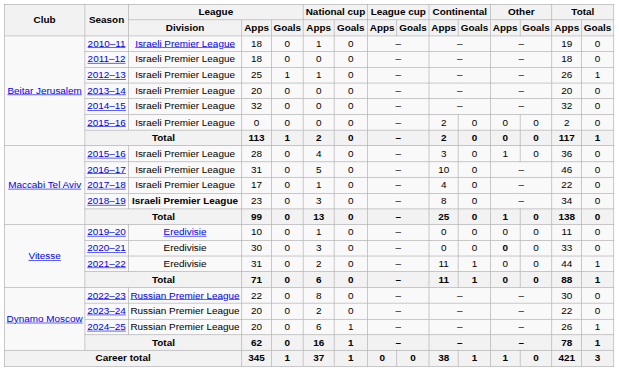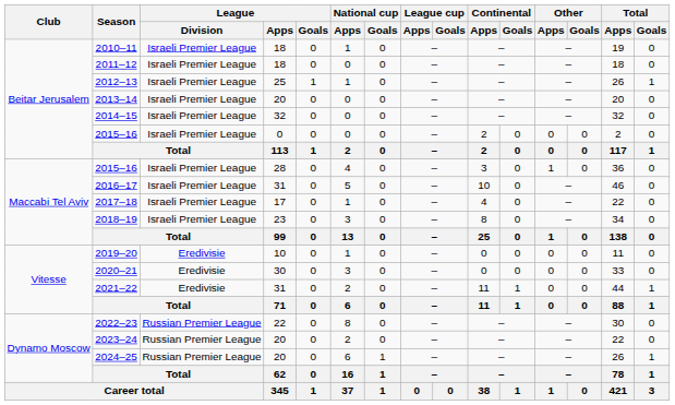2018–19 | League / Division: bold -> normal
2020–21 | Other / Apps: bold -> normal
